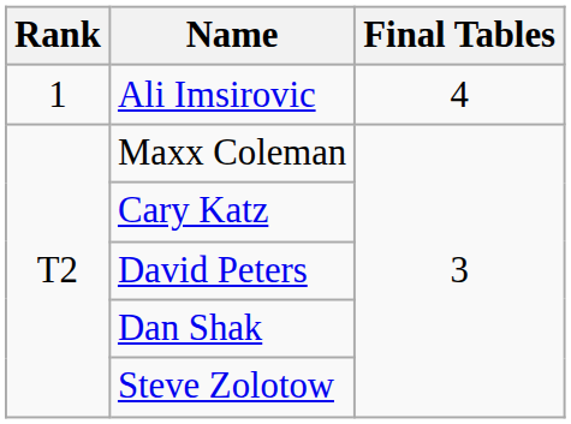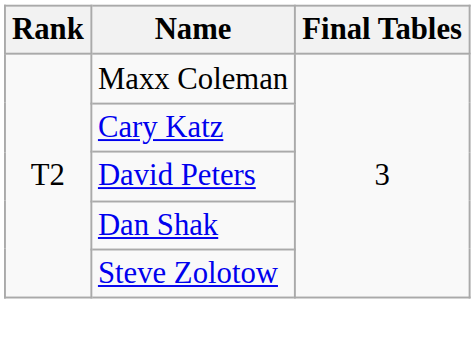- row: 1 | Ali Imsirovic | 4
